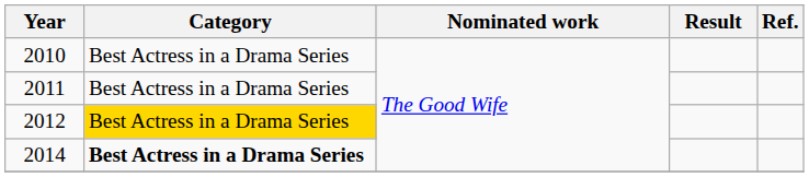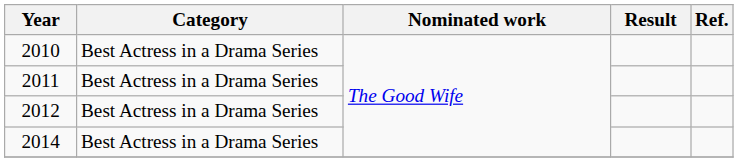2012 | Category: gold background -> no background
2014 | Category: bold -> normal
